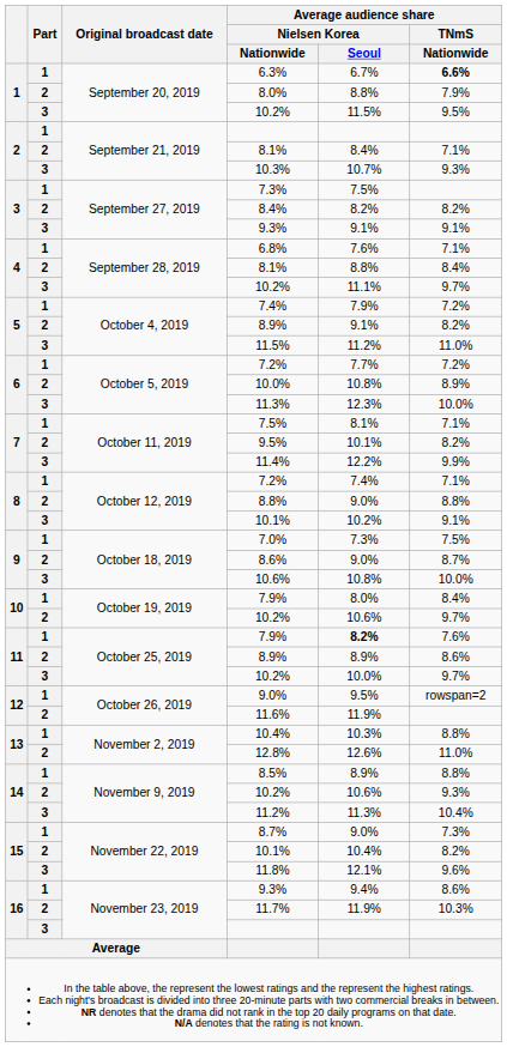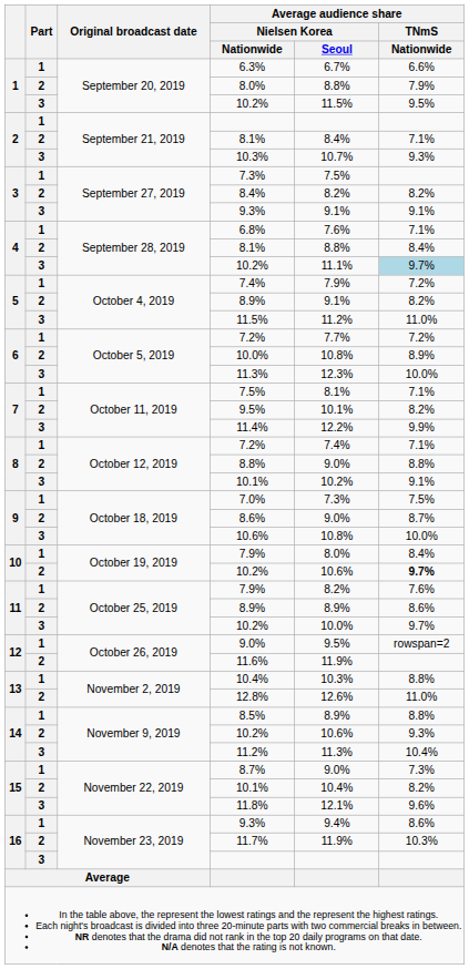6.3% | Average audience share / TNmS / Nationwide: bold -> normal
4 / 10.2% | Average audience share / TNmS / Nationwide: no background -> lightblue background
10 / 10.2% | Average audience share / TNmS / Nationwide: normal -> bold
11 / 7.9% | Average audience share / Nielsen Korea / Seoul: bold -> normal
